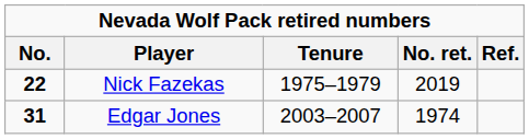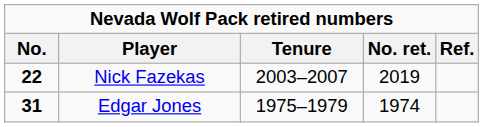Nick Fazekas | Tenure: 1975–1979 -> 2003–2007
Edgar Jones | Tenure: 2003–2007 -> 1975–1979
